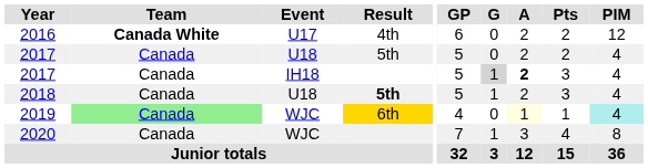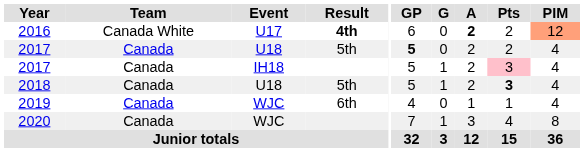2016 | Team: bold -> normal
2016 | Result: normal -> bold
2016 | A: normal -> bold
2016 | PIM: no background -> lightsalmon background
2017 / U18 | GP: normal -> bold
2017 / IH18 | G: lightgrey background -> no background
2017 / IH18 | A: bold -> normal
2017 / IH18 | Pts: no background -> pink background
2018 | Result: bold -> normal
2018 | Pts: normal -> bold
2019 | Team: lightgreen background -> no background
2019 | Result: gold background -> no background
2019 | A: lightyellow background -> no background
2019 | PIM: paleturquoise background -> no background
